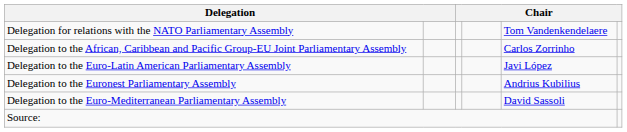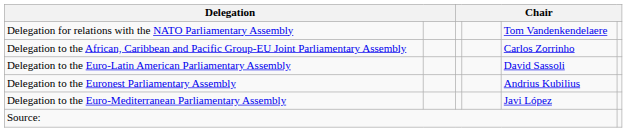Delegation to the Euro-Latin American Parliamentary Assembly | column 5: Javi López -> David Sassoli
Delegation to the Euro-Mediterranean Parliamentary Assembly | column 5: David Sassoli -> Javi López
